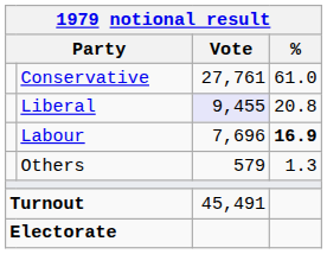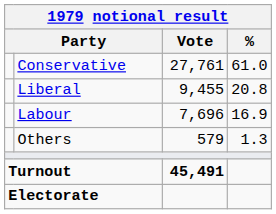Liberal | Vote: lavender background -> no background
Labour | %: bold -> normal
Turnout | Vote: normal -> bold
